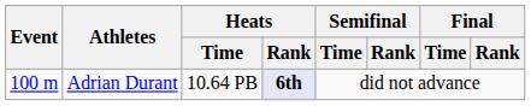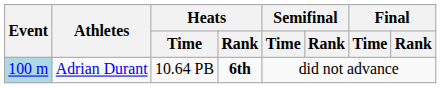Adrian Durant | Event: no background -> lightblue background
Adrian Durant | Heats / Rank: lavender background -> no background
